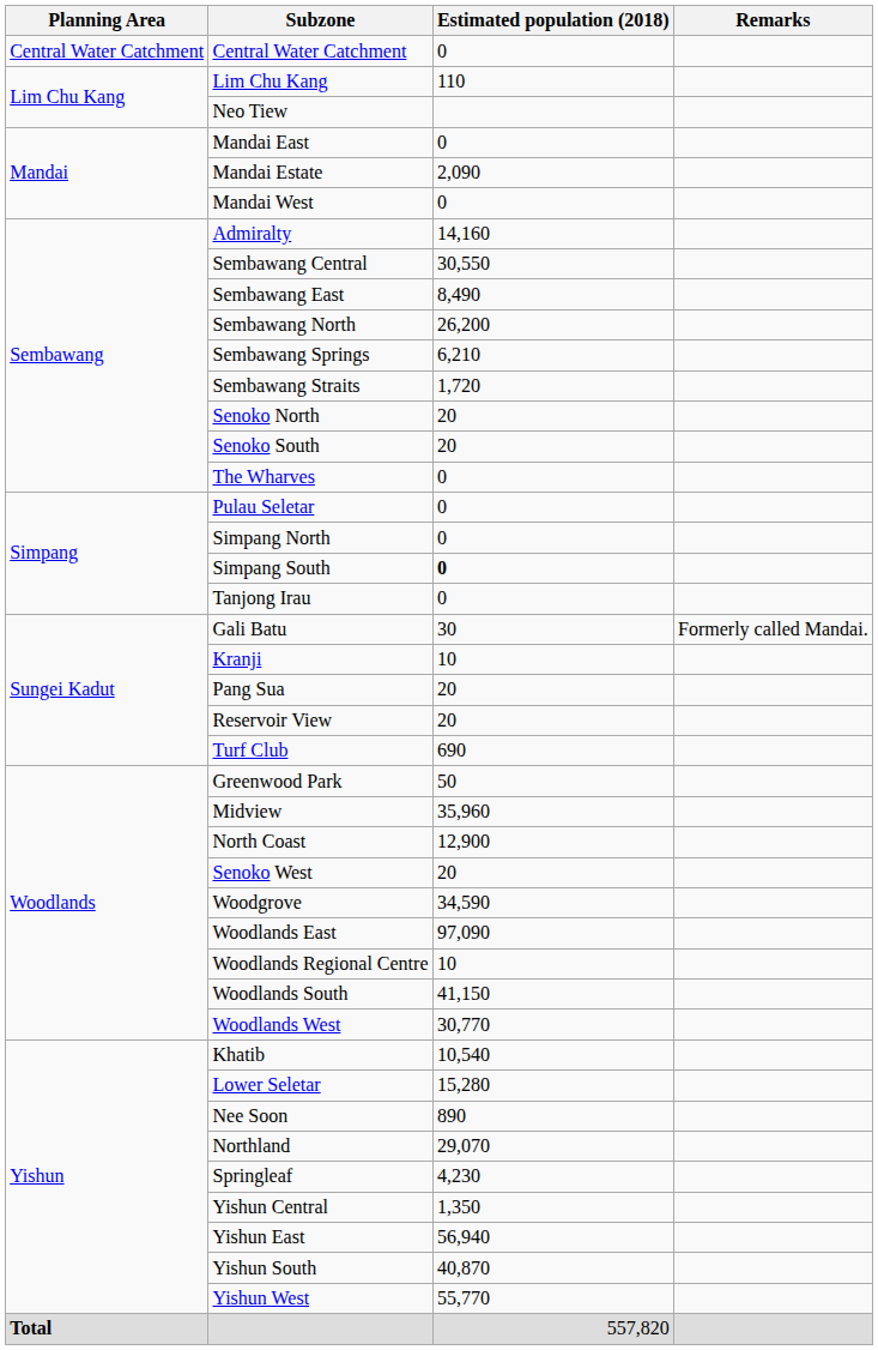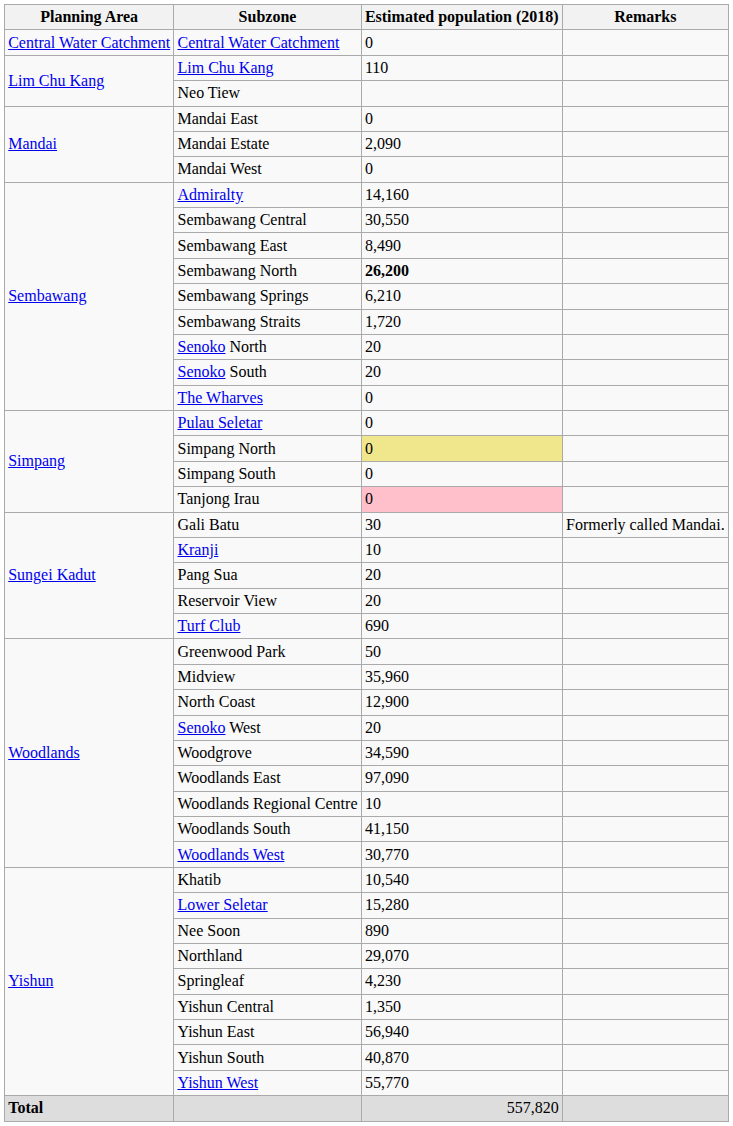Sembawang North | Estimated population (2018): normal -> bold
Simpang North | Estimated population (2018): no background -> khaki background
Simpang South | Estimated population (2018): bold -> normal
Tanjong Irau | Estimated population (2018): no background -> pink background
